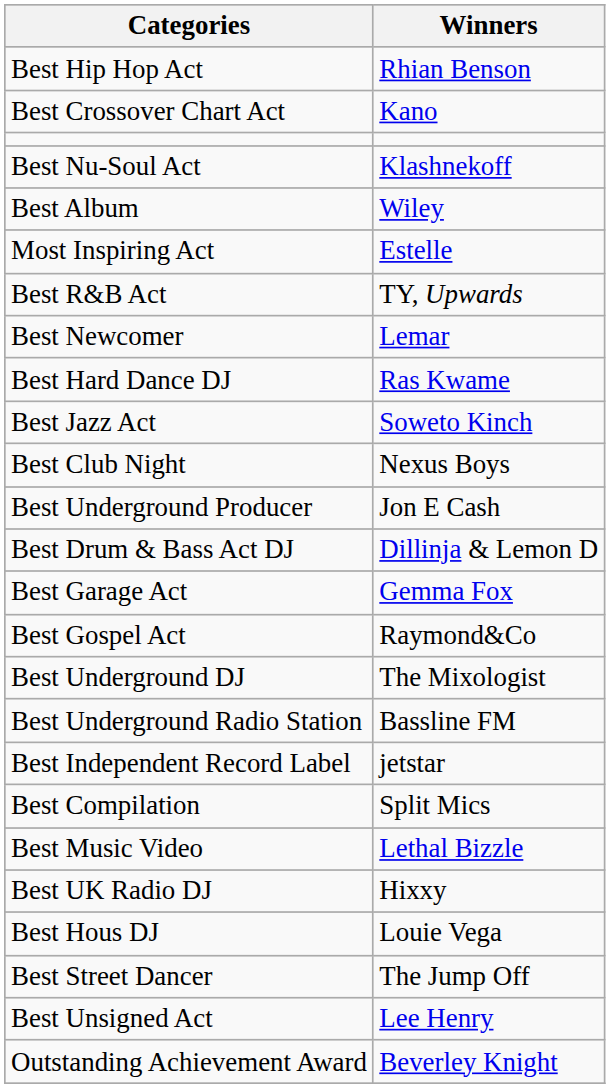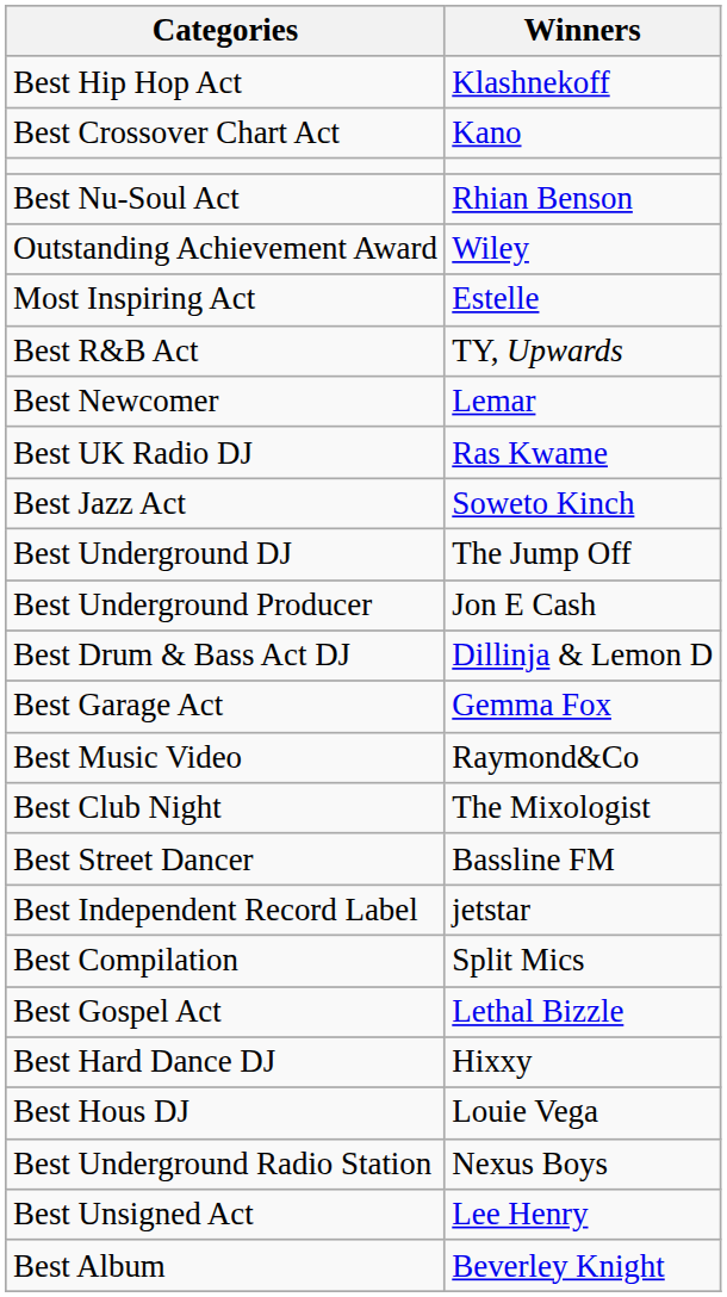row 2 | Winners: Rhian Benson -> Klashnekoff
row 5 | Winners: Klashnekoff -> Rhian Benson
row 6 | Categories: Best Album -> Outstanding Achievement Award
row 10 | Categories: Best Hard Dance DJ -> Best UK Radio DJ
row 12 | Categories: Best Club Night -> Best Underground DJ
row 12 | Winners: Nexus Boys -> The Jump Off
row 16 | Categories: Best Gospel Act -> Best Music Video
row 17 | Categories: Best Underground DJ -> Best Club Night
row 18 | Categories: Best Underground Radio Station -> Best Street Dancer
row 21 | Categories: Best Music Video -> Best Gospel Act
row 22 | Categories: Best UK Radio DJ -> Best Hard Dance DJ
row 24 | Categories: Best Street Dancer -> Best Underground Radio Station
row 24 | Winners: The Jump Off -> Nexus Boys
row 26 | Categories: Outstanding Achievement Award -> Best Album
